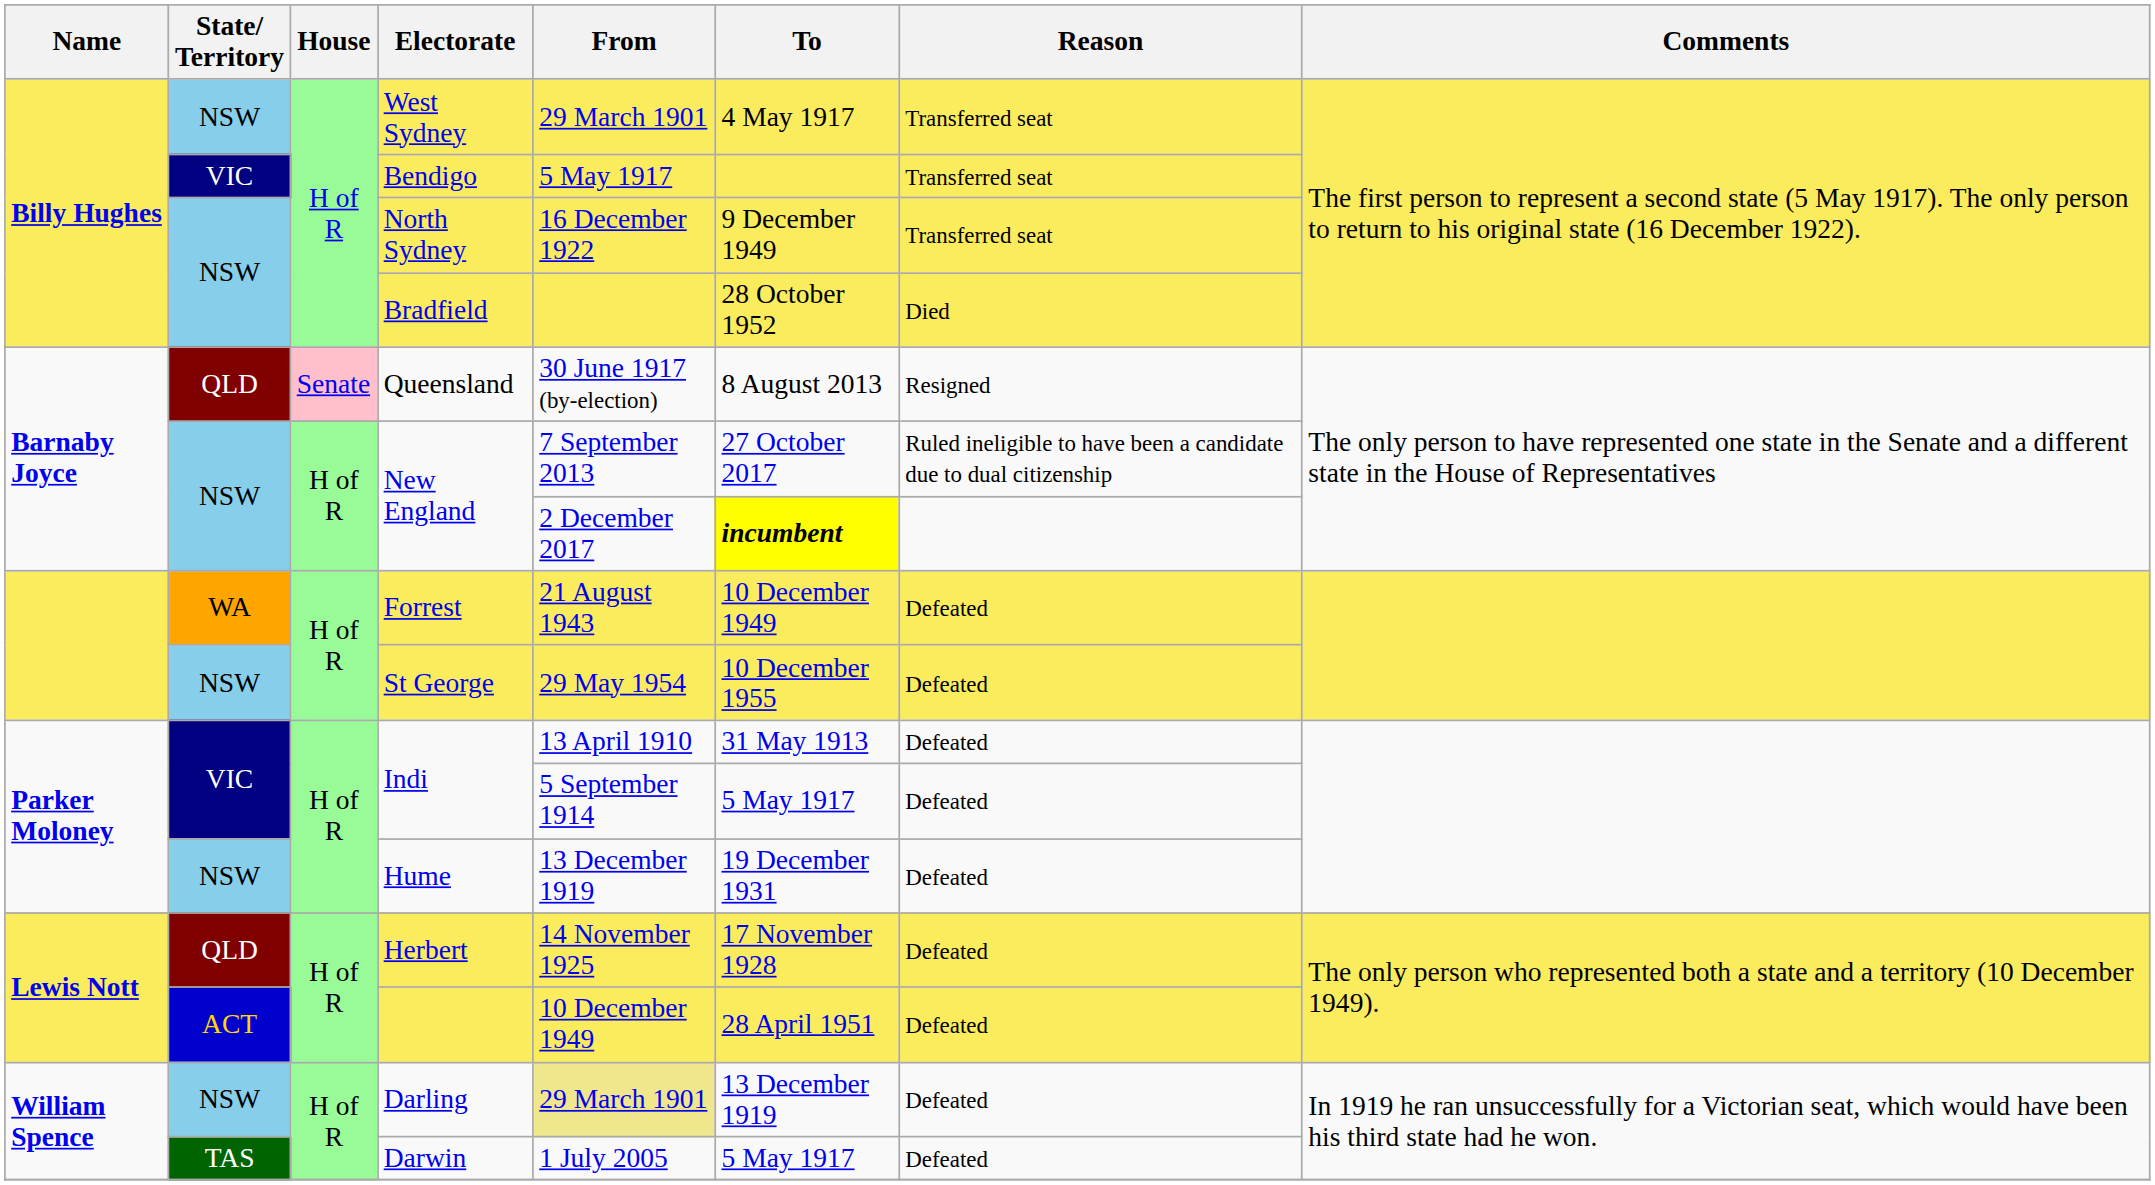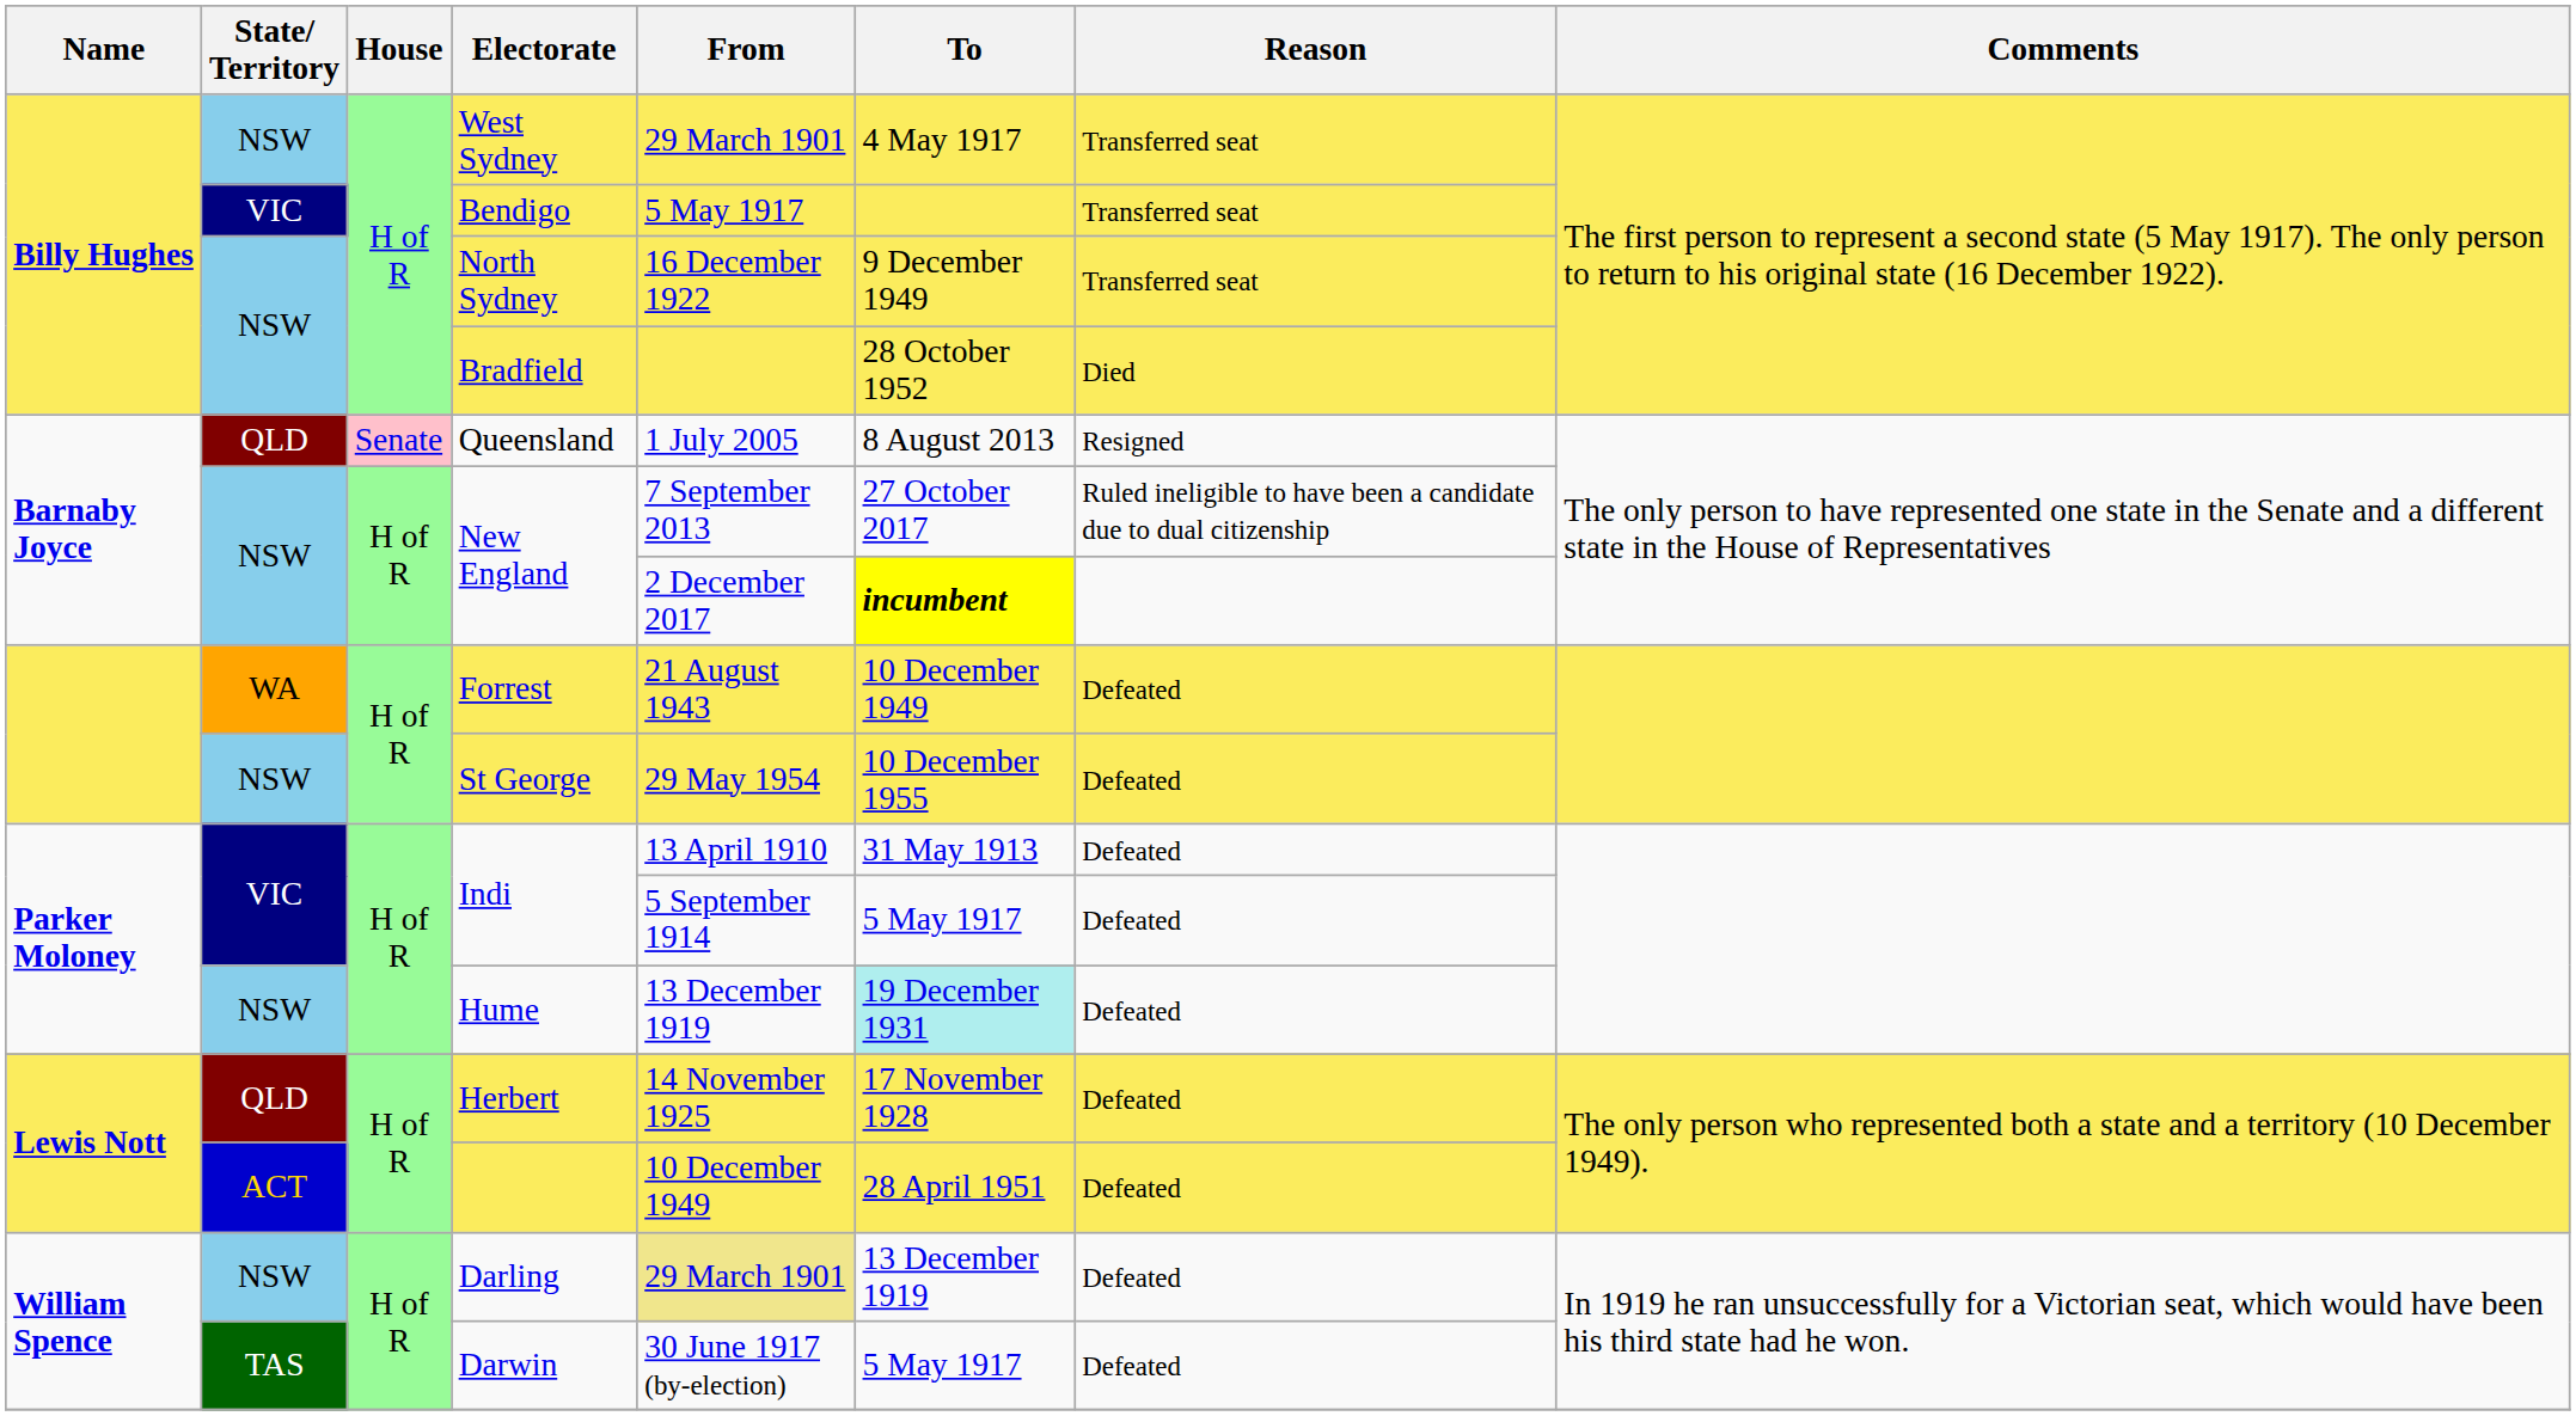Queensland | From: 30 June 1917 (by-election) -> 1 July 2005
Hume | To: no background -> paleturquoise background
Darwin | From: 1 July 2005 -> 30 June 1917 (by-election)
